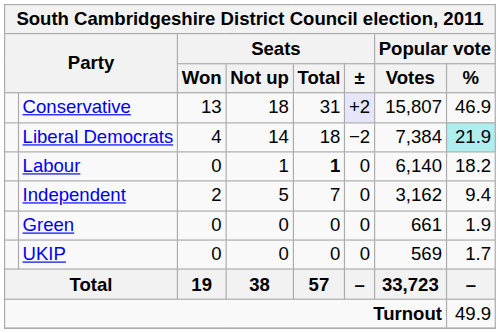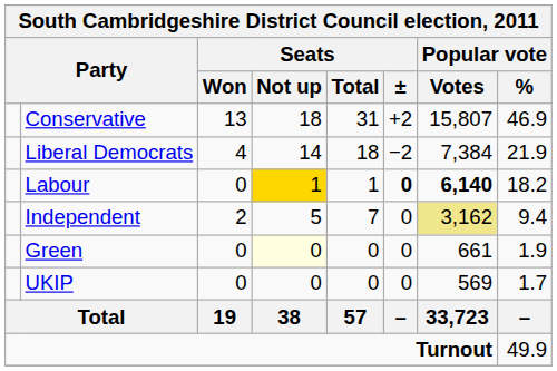Conservative | Seats / ±: lavender background -> no background
Liberal Democrats | Popular vote / %: paleturquoise background -> no background
Labour | Seats / Not up: no background -> gold background
Labour | Seats / Total: bold -> normal
Labour | Seats / ±: normal -> bold
Labour | Popular vote / Votes: normal -> bold
Independent | Popular vote / Votes: no background -> khaki background
Green | Seats / Not up: no background -> lightyellow background
